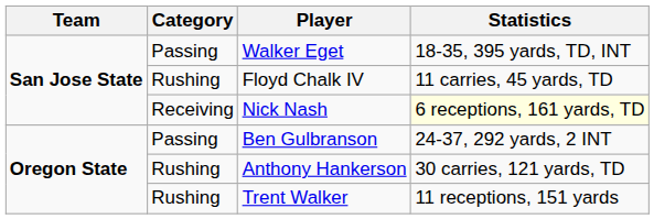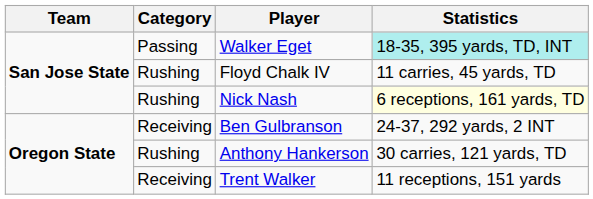Walker Eget | Statistics: no background -> paleturquoise background
Nick Nash | Category: Receiving -> Rushing
Ben Gulbranson | Category: Passing -> Receiving
Trent Walker | Category: Rushing -> Receiving
